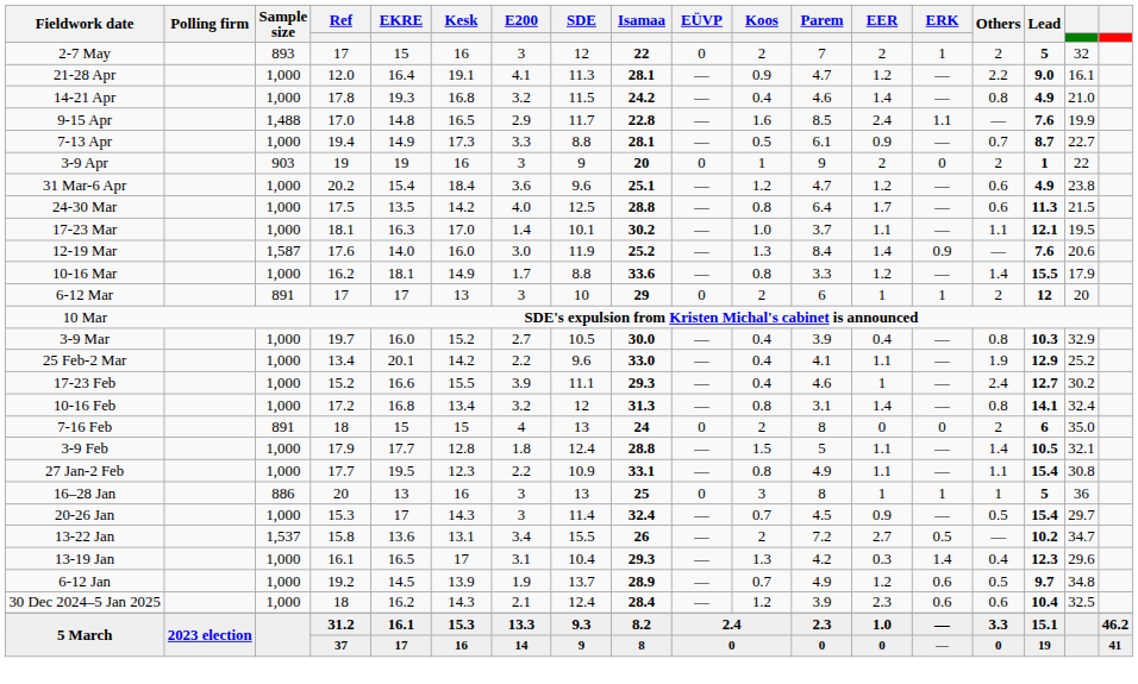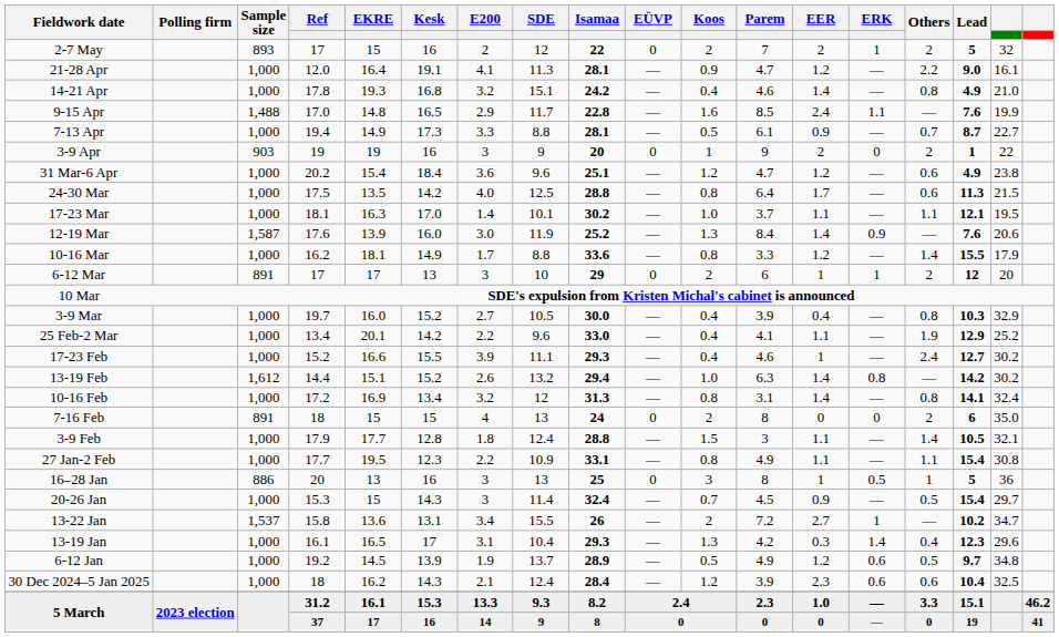2-7 May | E200: 3 -> 2
14-21 Apr | SDE: 11.5 -> 15.1
12-19 Mar | EKRE: 14.0 -> 13.9
+ row: 13-19 Feb | 1,612 | 14.4 | 15.1 | 15.2 | 2.6 | 13.2 | 29.4 | — | 1.0 | 6.3 | 1.4 | 0.8 | — | 14.2 | 30.2
10-16 Feb | EKRE: 16.8 -> 16.9
3-9 Feb | Parem: 5 -> 3
16–28 Jan | ERK: 1 -> 0.5
20-26 Jan | EKRE: 17 -> 15
13-22 Jan | ERK: 0.5 -> 1
6-12 Jan | Koos: 0.7 -> 0.5
